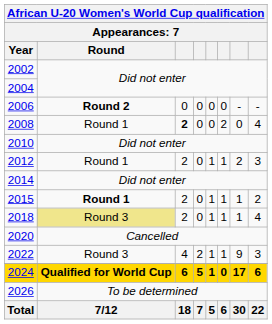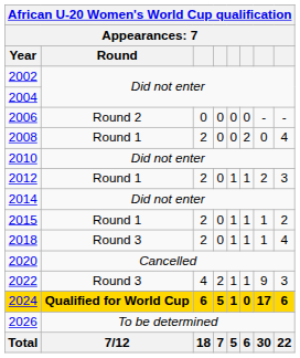2006 | Round: bold -> normal
2008 | column 3: bold -> normal
2015 | Round: bold -> normal
2018 | Round: khaki background -> no background
